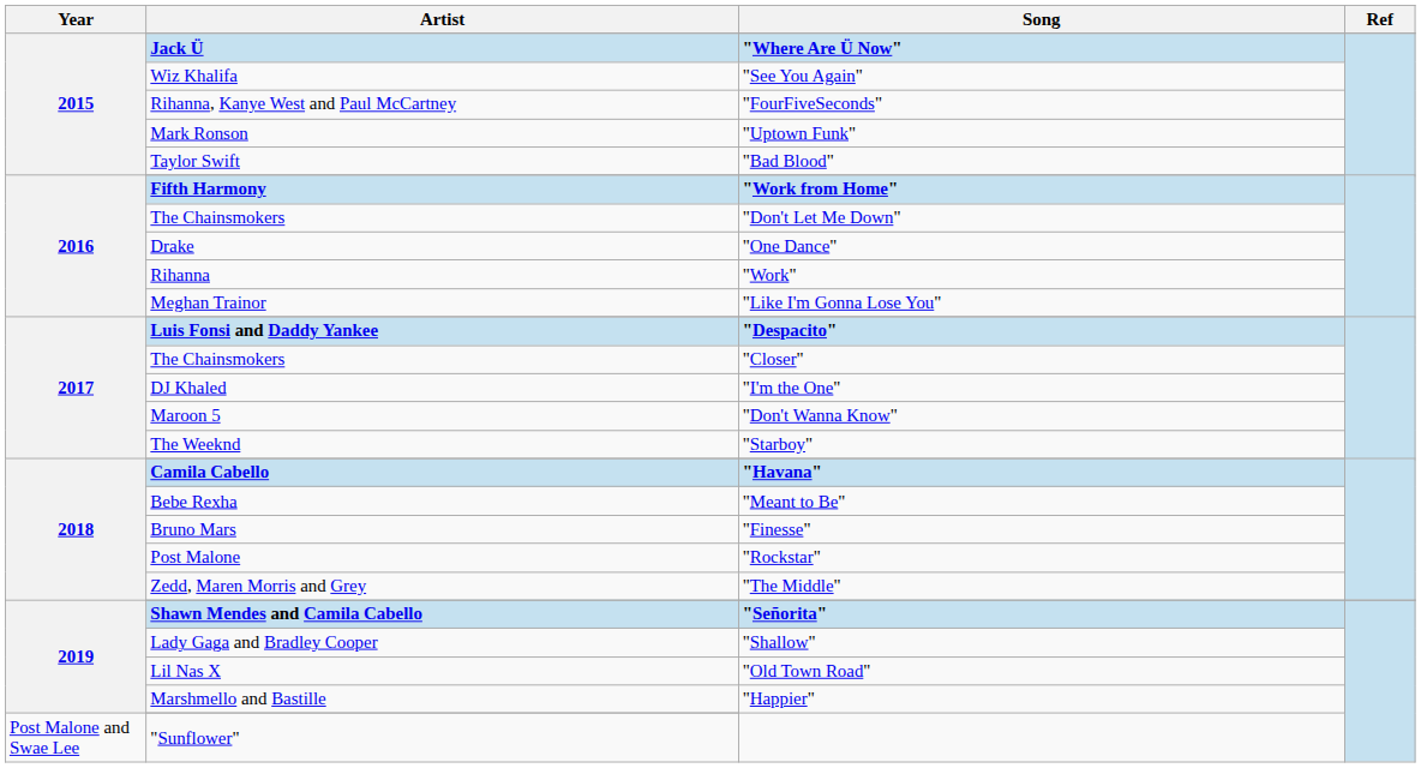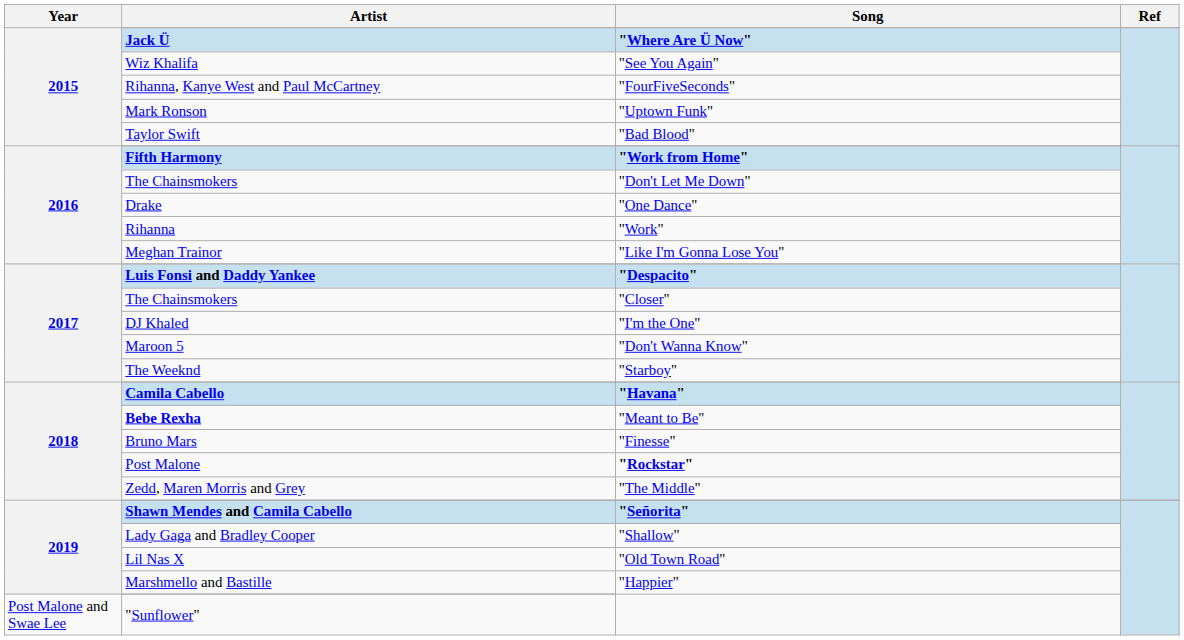"Meant to Be" | Artist: normal -> bold
"Rockstar" | Song: normal -> bold
